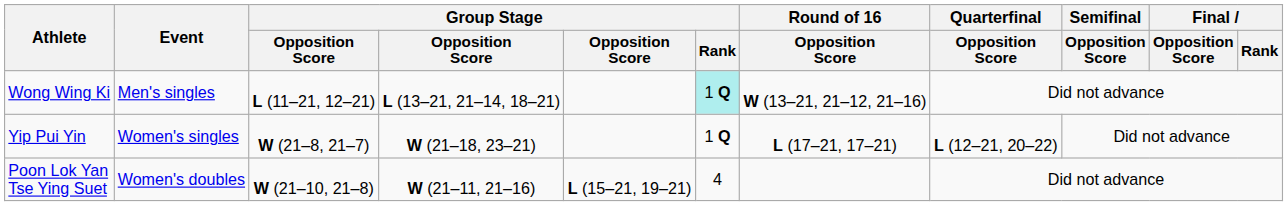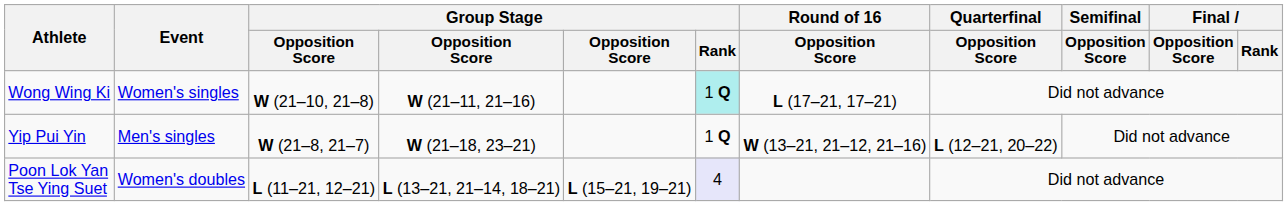Wong Wing Ki | Event: Men's singles -> Women's singles
Wong Wing Ki | column 3: L (11–21, 12–21) -> W (21–10, 21–8)
Wong Wing Ki | column 4: L (13–21, 21–14, 18–21) -> W (21–11, 21–16)
Wong Wing Ki | Round of 16 / Opposition Score: W (13–21, 21–12, 21–16) -> L (17–21, 17–21)
Yip Pui Yin | Event: Women's singles -> Men's singles
Yip Pui Yin | Round of 16 / Opposition Score: L (17–21, 17–21) -> W (13–21, 21–12, 21–16)
Poon Lok Yan Tse Ying Suet | column 3: W (21–10, 21–8) -> L (11–21, 12–21)
Poon Lok Yan Tse Ying Suet | column 4: W (21–11, 21–16) -> L (13–21, 21–14, 18–21)
Poon Lok Yan Tse Ying Suet | Group Stage / Rank: no background -> lavender background
